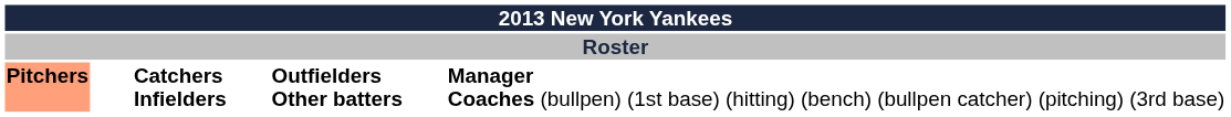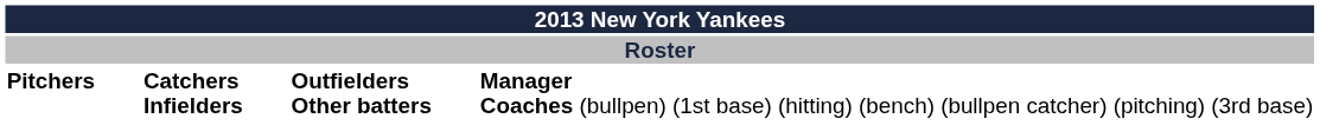Pitchers | column 1: lightsalmon background -> no background
